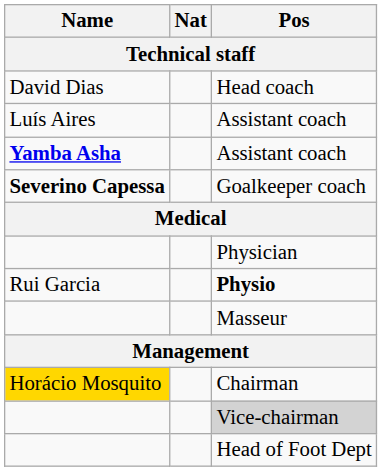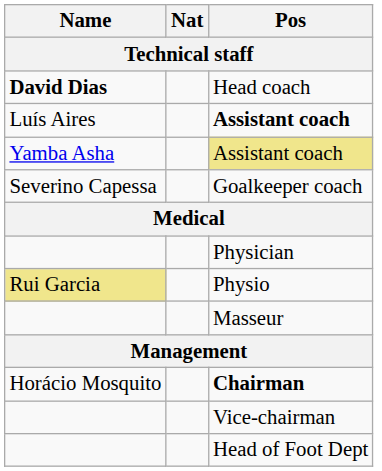Head coach | Name: normal -> bold
Luís Aires / Assistant coach | Pos: normal -> bold
Yamba Asha / Assistant coach | Name: bold -> normal
Yamba Asha / Assistant coach | Pos: no background -> khaki background
Goalkeeper coach | Name: bold -> normal
Physio | Name: no background -> khaki background
Physio | Pos: bold -> normal
Chairman | Name: gold background -> no background
Chairman | Pos: normal -> bold
Vice-chairman | Pos: lightgrey background -> no background
